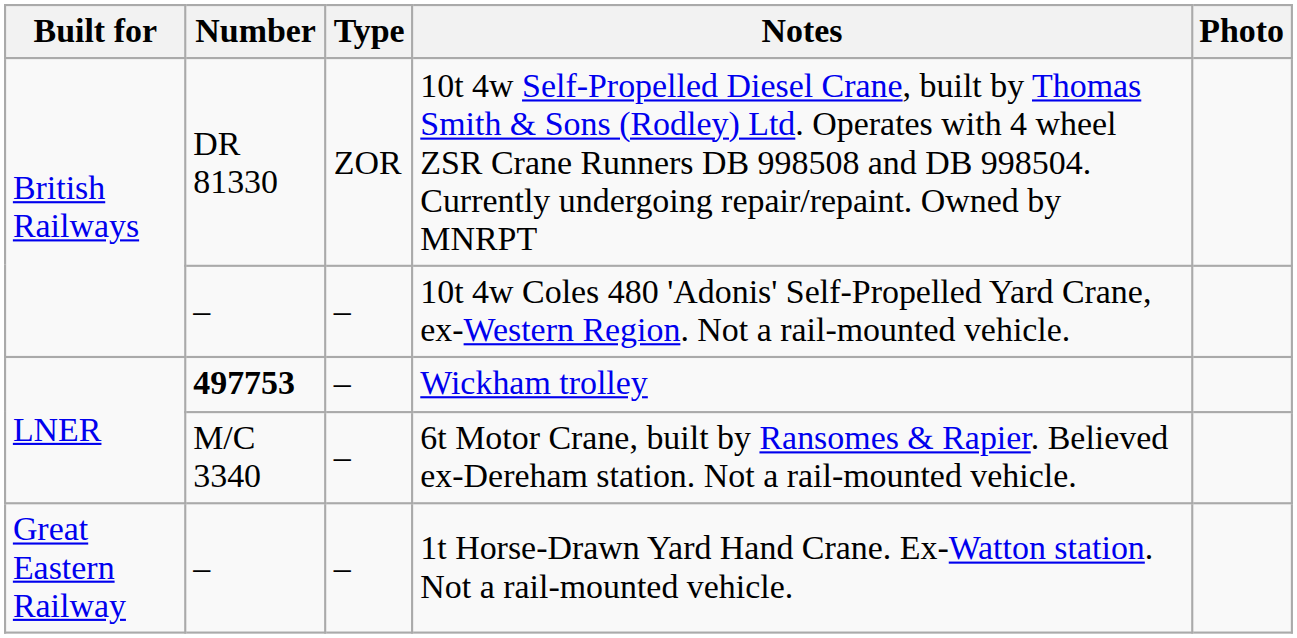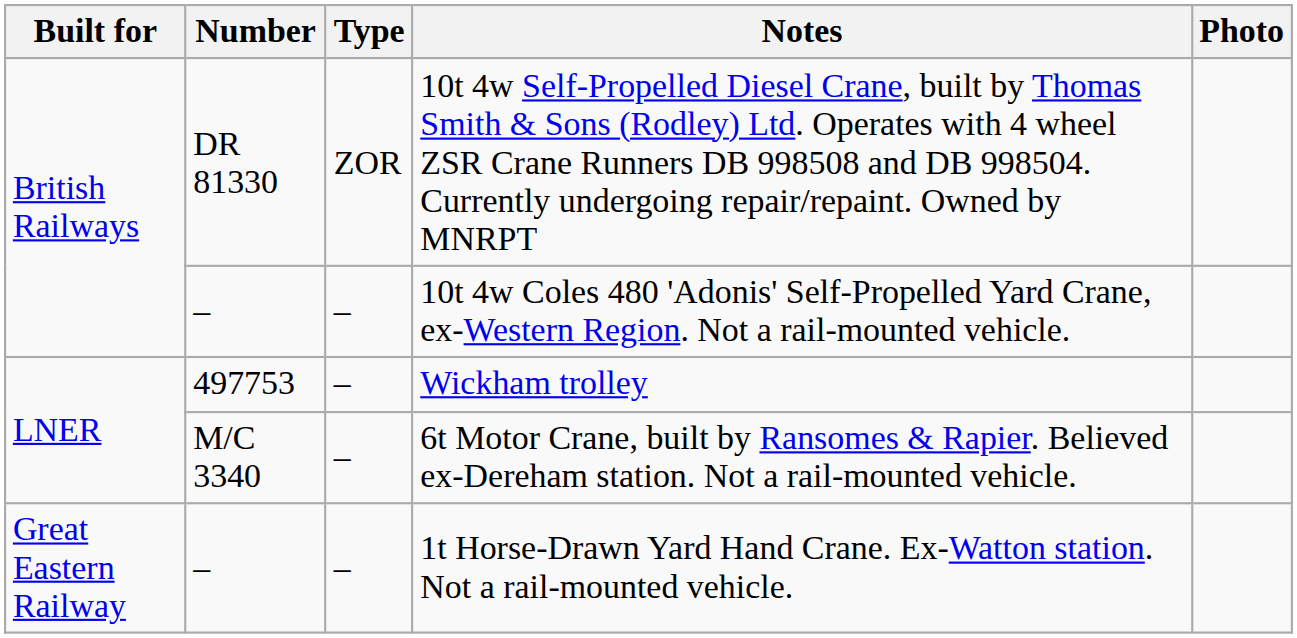Wickham trolley | Number: bold -> normal
